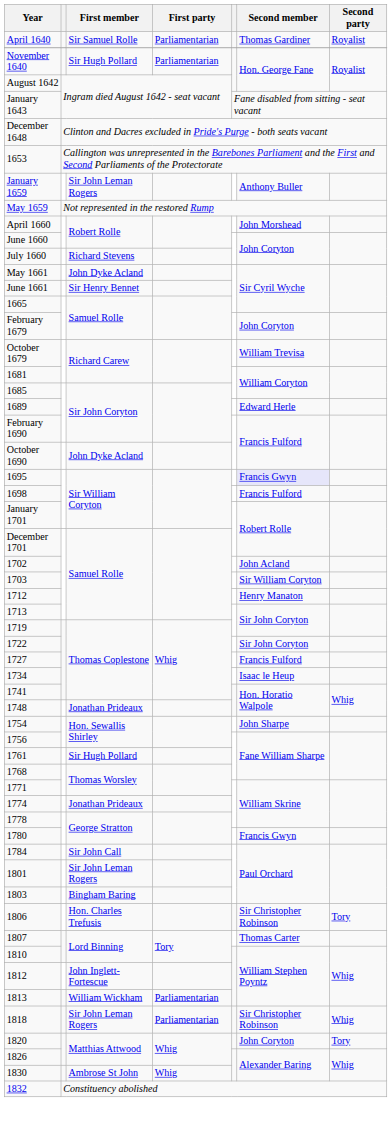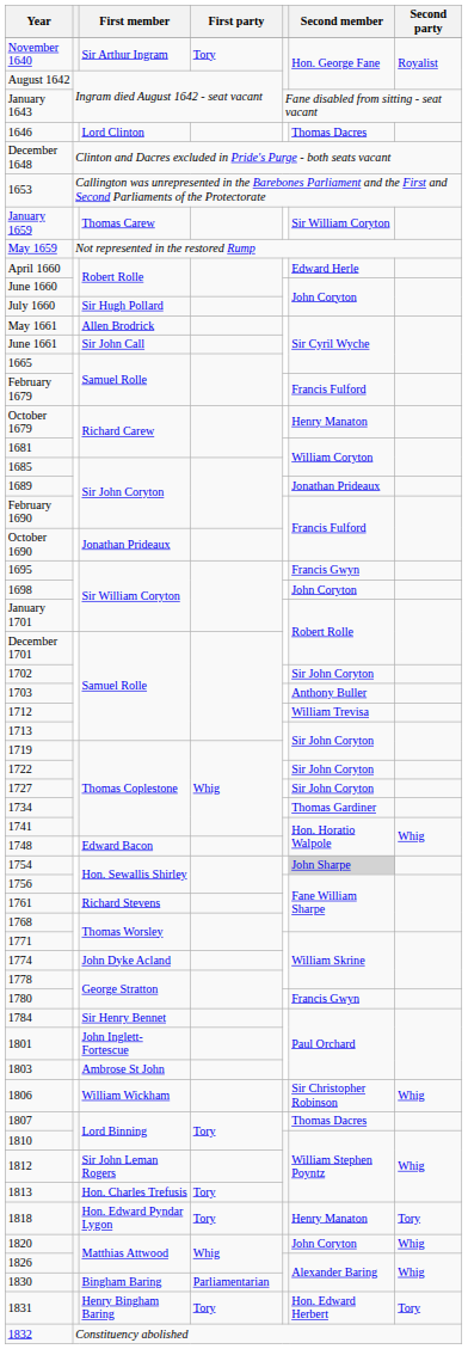- row: April 1640 | Sir Samuel Rolle | Parliamentarian | Thomas Gardiner | Royalist
November 1640 | First member: Sir Hugh Pollard -> Sir Arthur Ingram
November 1640 | First party: Parliamentarian -> Tory
+ row: 1646 | Lord Clinton | Thomas Dacres
January 1659 | First member: Sir John Leman Rogers -> Thomas Carew
January 1659 | Second member: Anthony Buller -> Sir William Coryton
April 1660 | Second member: John Morshead -> Edward Herle
July 1660 | First member: Richard Stevens -> Sir Hugh Pollard
May 1661 | First member: John Dyke Acland -> Allen Brodrick
June 1661 | First member: Sir Henry Bennet -> Sir John Call
February 1679 | Second member: John Coryton -> Francis Fulford
October 1679 | Second member: William Trevisa -> Henry Manaton
1689 | Second member: Edward Herle -> Jonathan Prideaux
October 1690 | First member: John Dyke Acland -> Jonathan Prideaux
1695 | Second member: lavender background -> no background
1698 | Second member: Francis Fulford -> John Coryton
1702 | Second member: John Acland -> Sir John Coryton
1703 | Second member: Sir William Coryton -> Anthony Buller
1712 | Second member: Henry Manaton -> William Trevisa
1727 | Second member: Francis Fulford -> Sir John Coryton
1734 | Second member: Isaac le Heup -> Thomas Gardiner
1748 | First member: Jonathan Prideaux -> Edward Bacon
1754 | Second member: no background -> lightgrey background
1761 | First member: Sir Hugh Pollard -> Richard Stevens
1774 | First member: Jonathan Prideaux -> John Dyke Acland
1784 | First member: Sir John Call -> Sir Henry Bennet
1801 | First member: Sir John Leman Rogers -> John Inglett-Fortescue
1803 | First member: Bingham Baring -> Ambrose St John
1806 | First member: Hon. Charles Trefusis -> William Wickham
1806 | Second party: Tory -> Whig
1807 | Second member: Thomas Carter -> Thomas Dacres
1812 | First member: John Inglett-Fortescue -> Sir John Leman Rogers
1813 | First member: William Wickham -> Hon. Charles Trefusis
1813 | First party: Parliamentarian -> Tory
1818 | First member: Sir John Leman Rogers -> Hon. Edward Pyndar Lygon
1818 | First party: Parliamentarian -> Tory
1818 | Second member: Sir Christopher Robinson -> Henry Manaton
1818 | Second party: Whig -> Tory
1820 | Second party: Tory -> Whig
1830 | First member: Ambrose St John -> Bingham Baring
1830 | First party: Whig -> Parliamentarian
+ row: 1831 | Henry Bingham Baring | Tory | Hon. Edward Herbert | Tory
